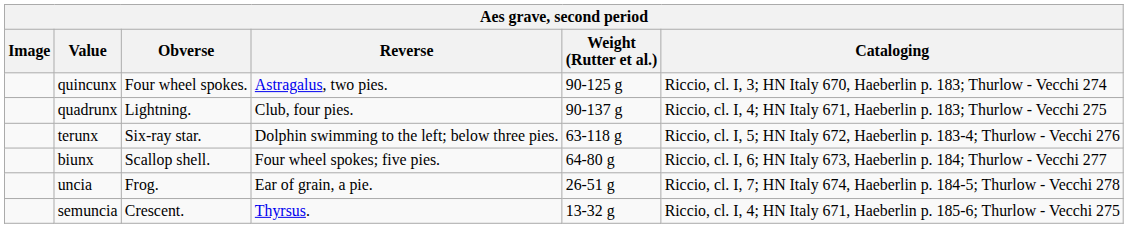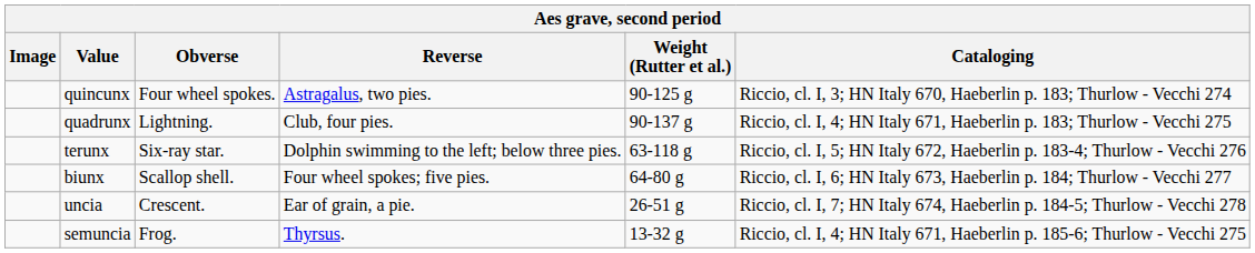uncia | Obverse: Frog. -> Crescent.
semuncia | Obverse: Crescent. -> Frog.
